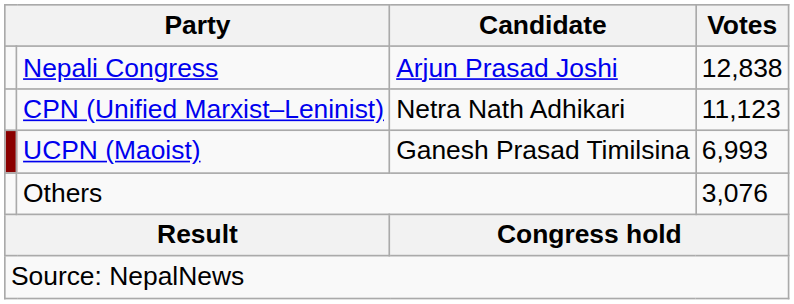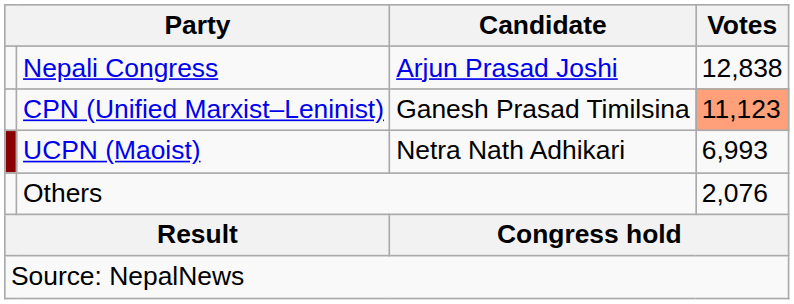CPN (Unified Marxist–Leninist) | Candidate: Netra Nath Adhikari -> Ganesh Prasad Timilsina
CPN (Unified Marxist–Leninist) | Votes: no background -> lightsalmon background
UCPN (Maoist) | Candidate: Ganesh Prasad Timilsina -> Netra Nath Adhikari
Others | Votes: 3,076 -> 2,076
